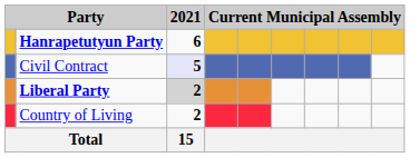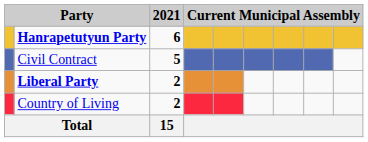Civil Contract | 2021: lavender background -> no background
Liberal Party | 2021: lightgrey background -> no background
